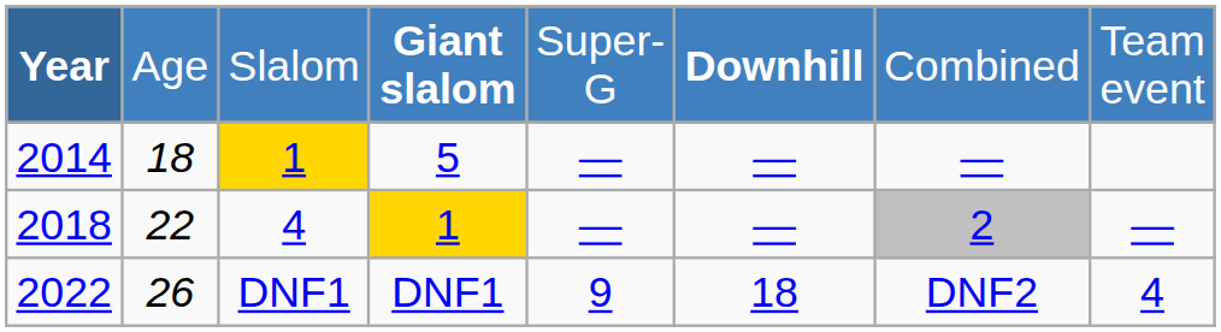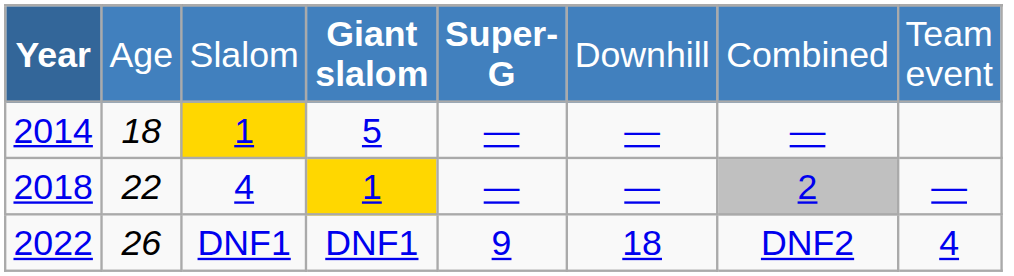Slalom | column 5: normal -> bold
Slalom | column 6: bold -> normal
